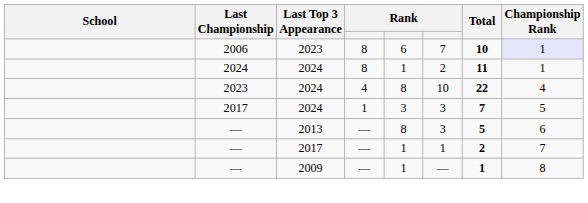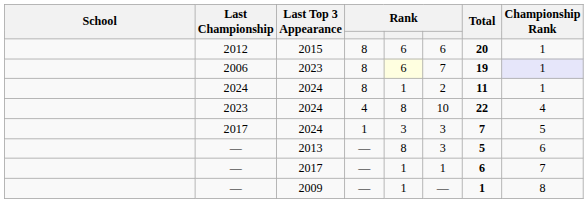+ row: 2012 | 2015 | 8 | 6 | 6 | 20 | 1
2006 | column 5: no background -> lightyellow background
2006 | Total: 10 -> 19
— / 2017 | Total: 2 -> 6
